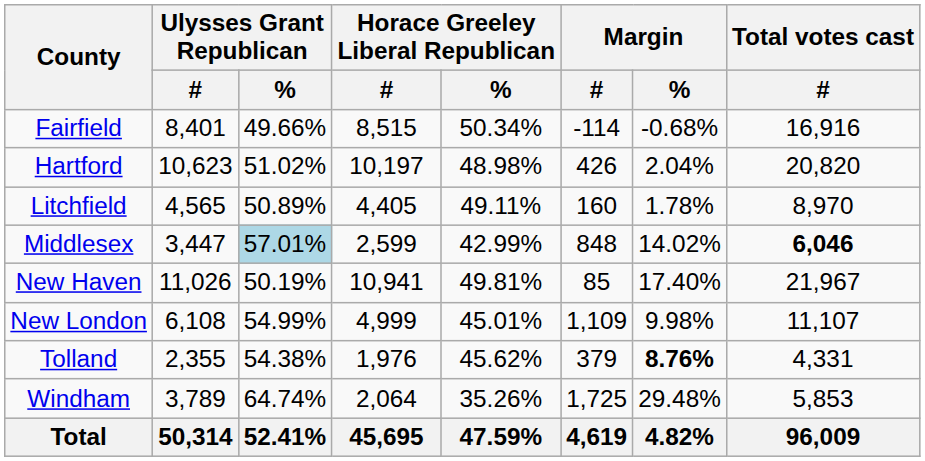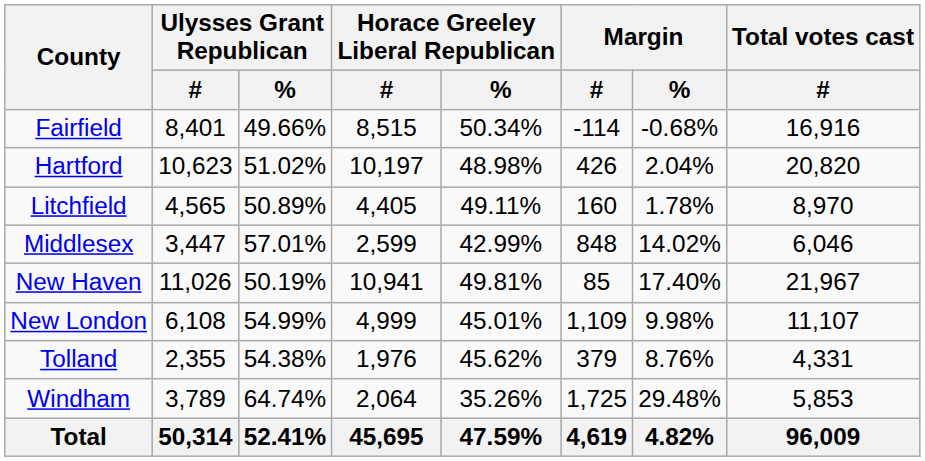Middlesex | Ulysses Grant Republican / %: lightblue background -> no background
Middlesex | Total votes cast / #: bold -> normal
Tolland | Margin / %: bold -> normal
